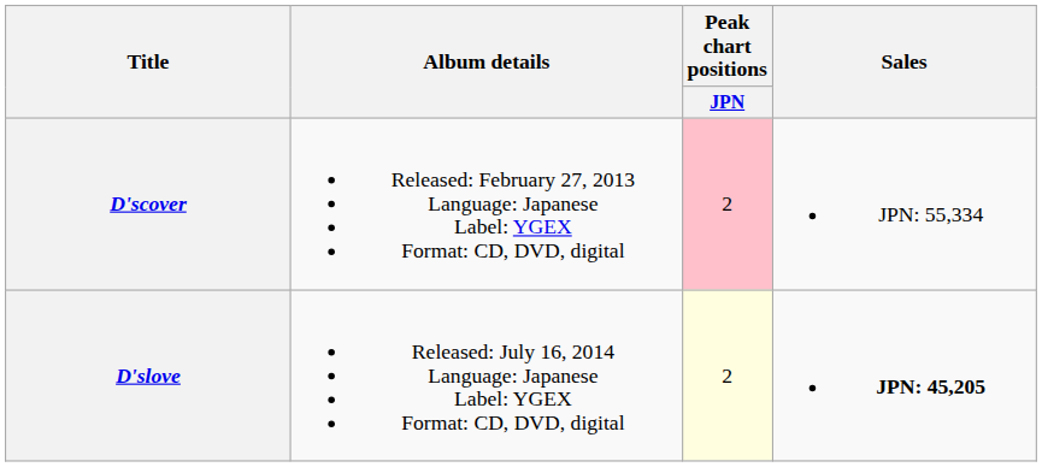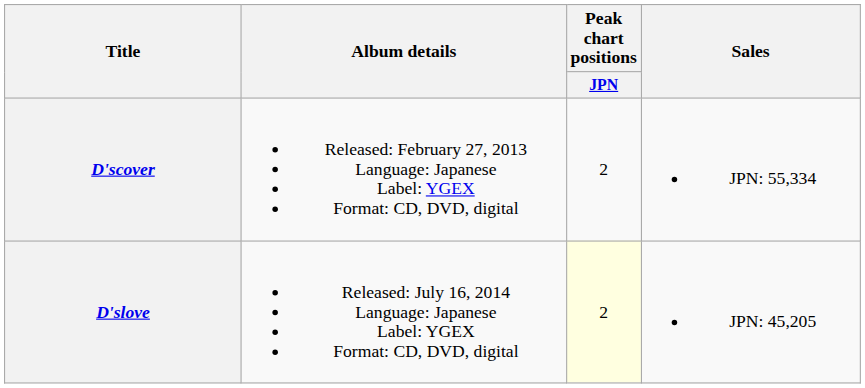D'scover | Peak chart positions / JPN: pink background -> no background
D'slove | Sales: bold -> normal
